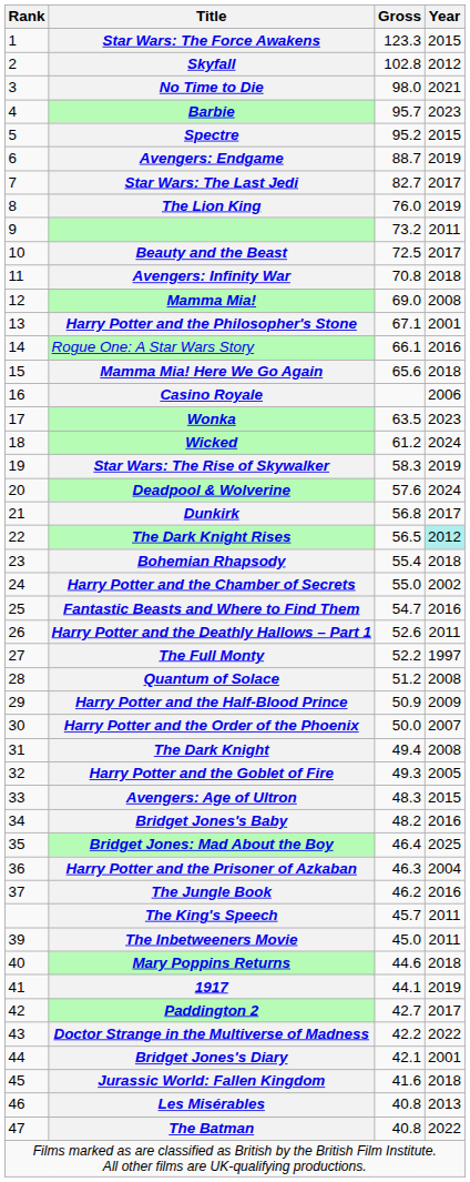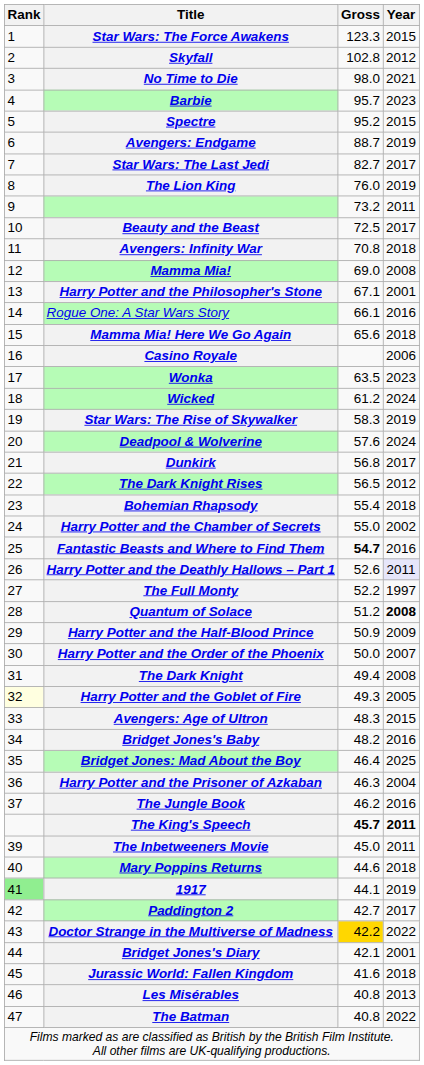The Dark Knight Rises | Year: paleturquoise background -> no background
Fantastic Beasts and Where to Find Them | Gross: normal -> bold
Harry Potter and the Deathly Hallows – Part 1 | Year: no background -> lavender background
Quantum of Solace | Year: normal -> bold
Harry Potter and the Goblet of Fire | Rank: no background -> lightyellow background
The King's Speech | Gross: normal -> bold
The King's Speech | Year: normal -> bold
1917 | Rank: no background -> lightgreen background
Doctor Strange in the Multiverse of Madness | Gross: no background -> gold background
